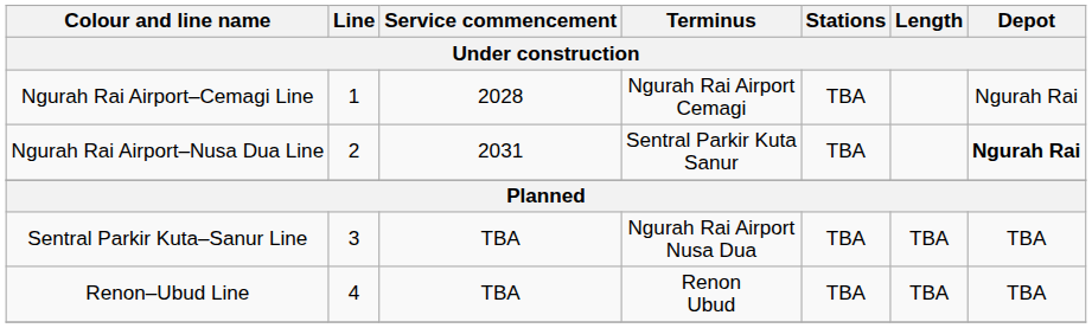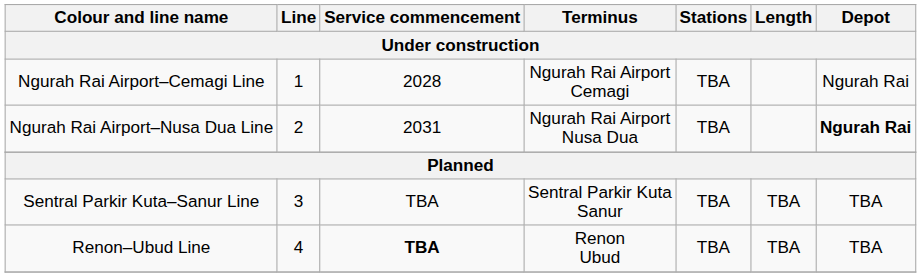Ngurah Rai Airport–Nusa Dua Line | Terminus: Sentral Parkir Kuta Sanur -> Ngurah Rai Airport Nusa Dua
Sentral Parkir Kuta–Sanur Line | Terminus: Ngurah Rai Airport Nusa Dua -> Sentral Parkir Kuta Sanur
Renon–Ubud Line | Service commencement: normal -> bold
